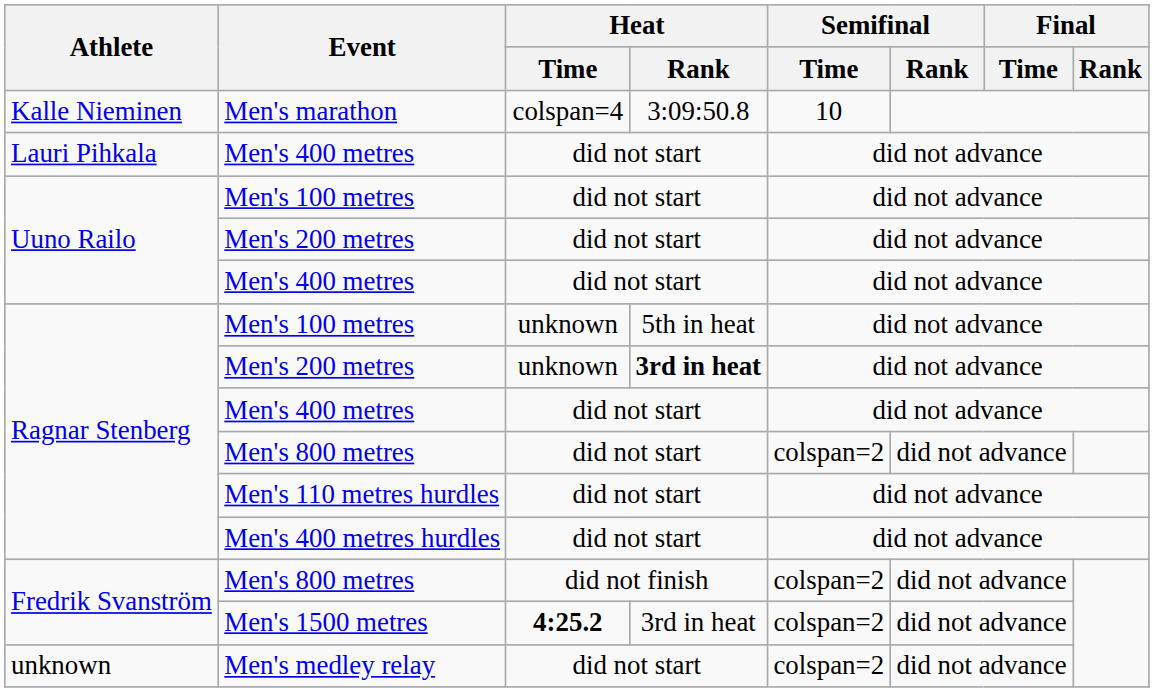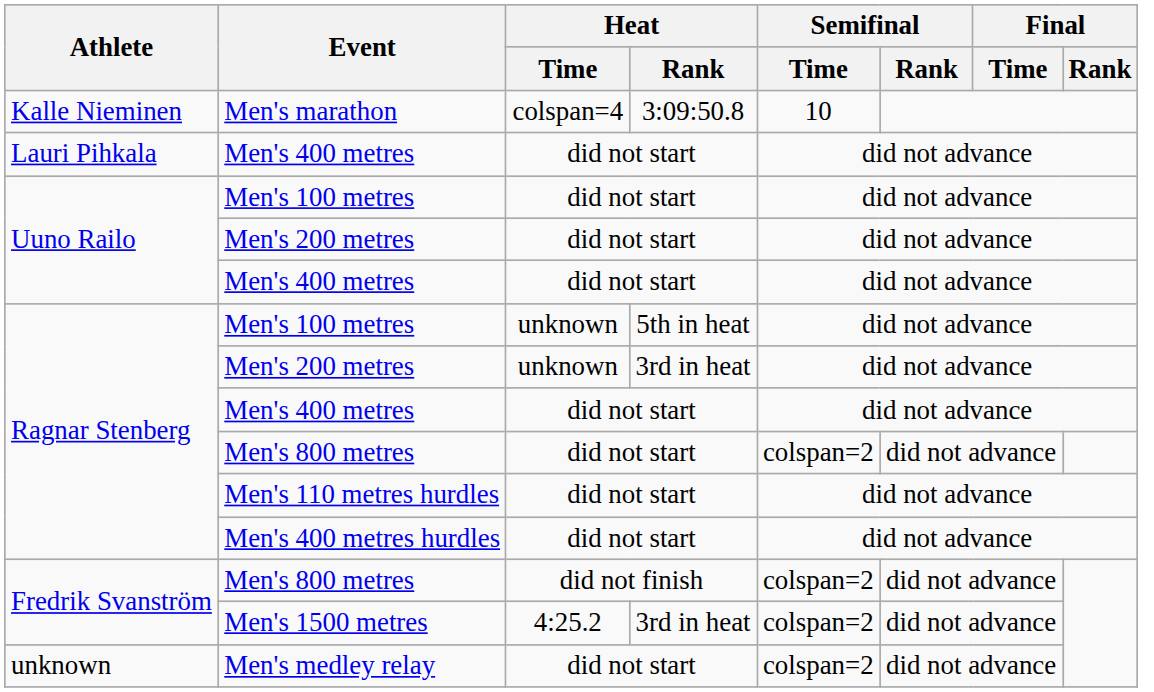Ragnar Stenberg / Men's 200 metres | Heat / Rank: bold -> normal
Men's 1500 metres | Heat / Time: bold -> normal
